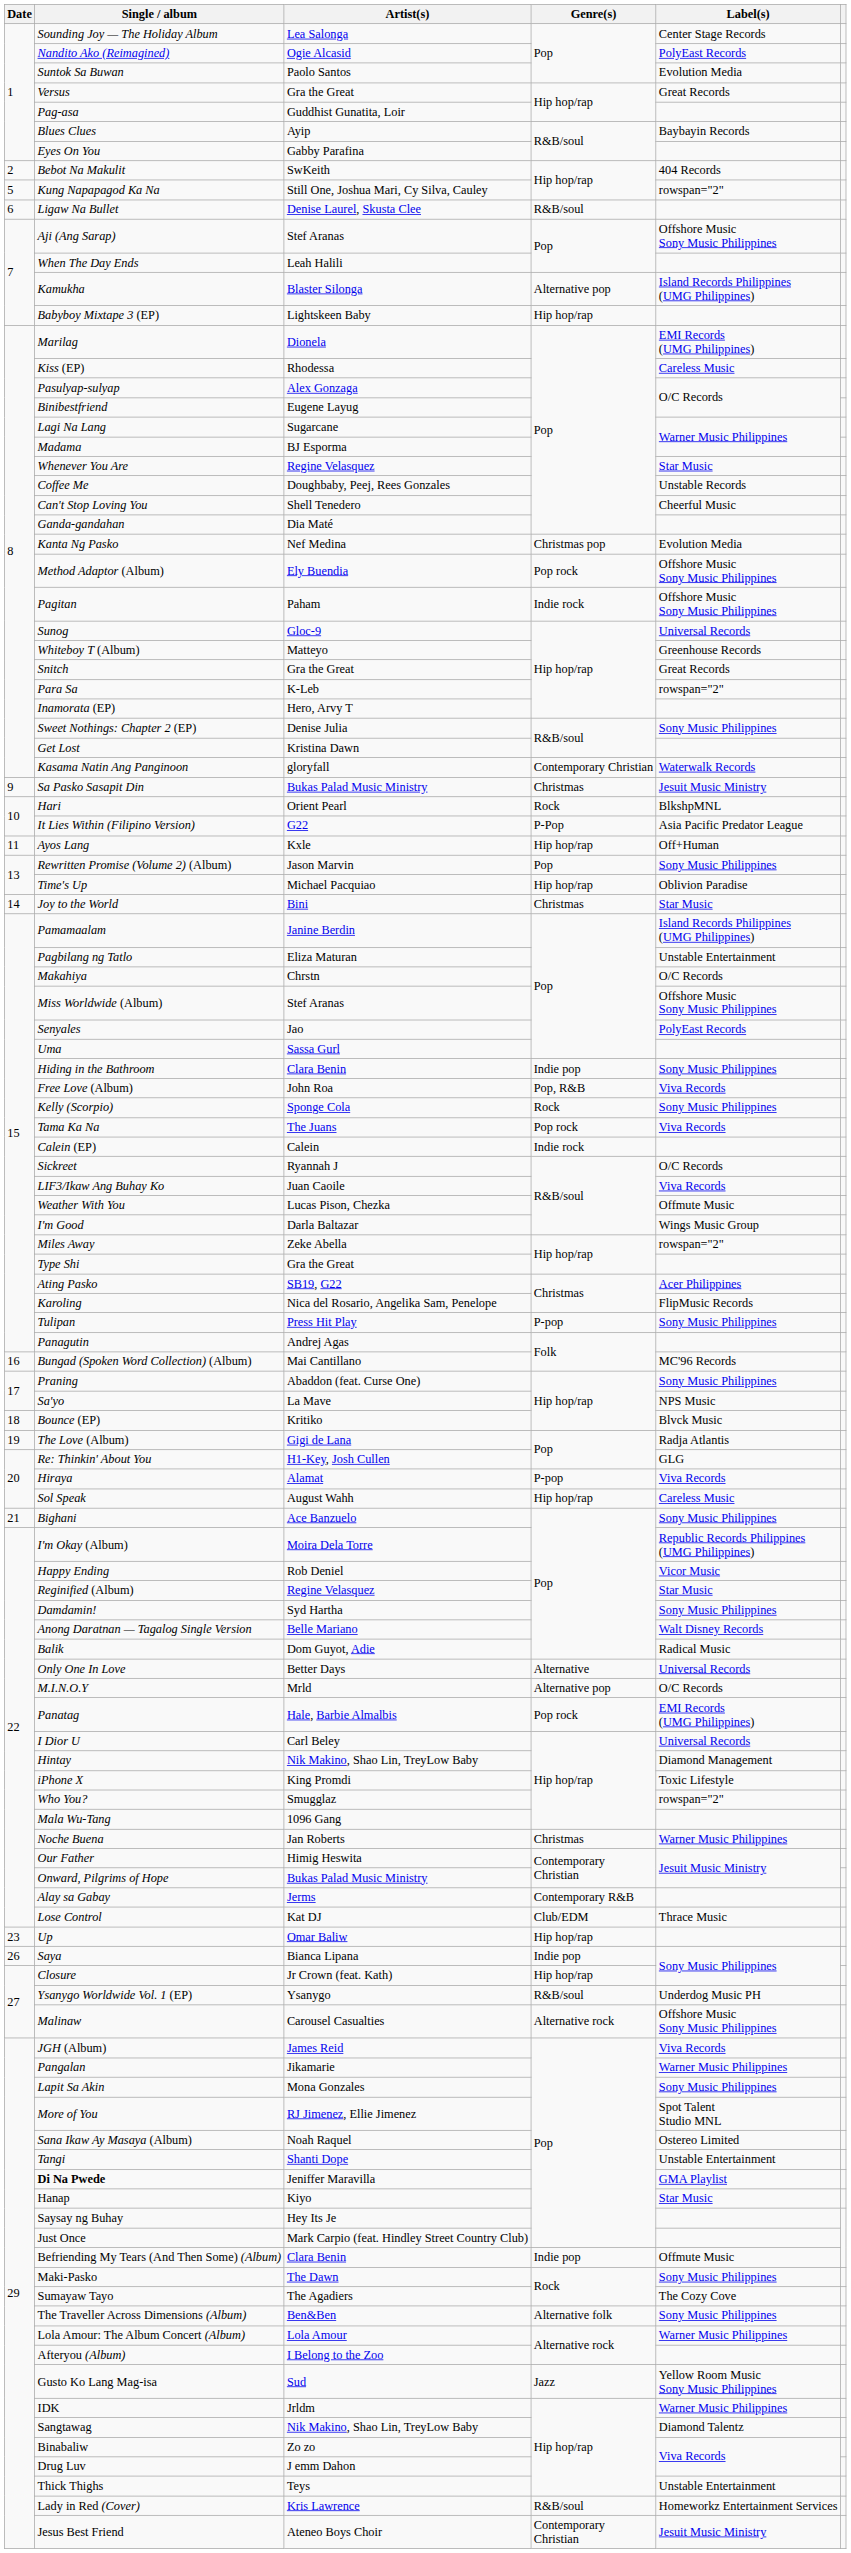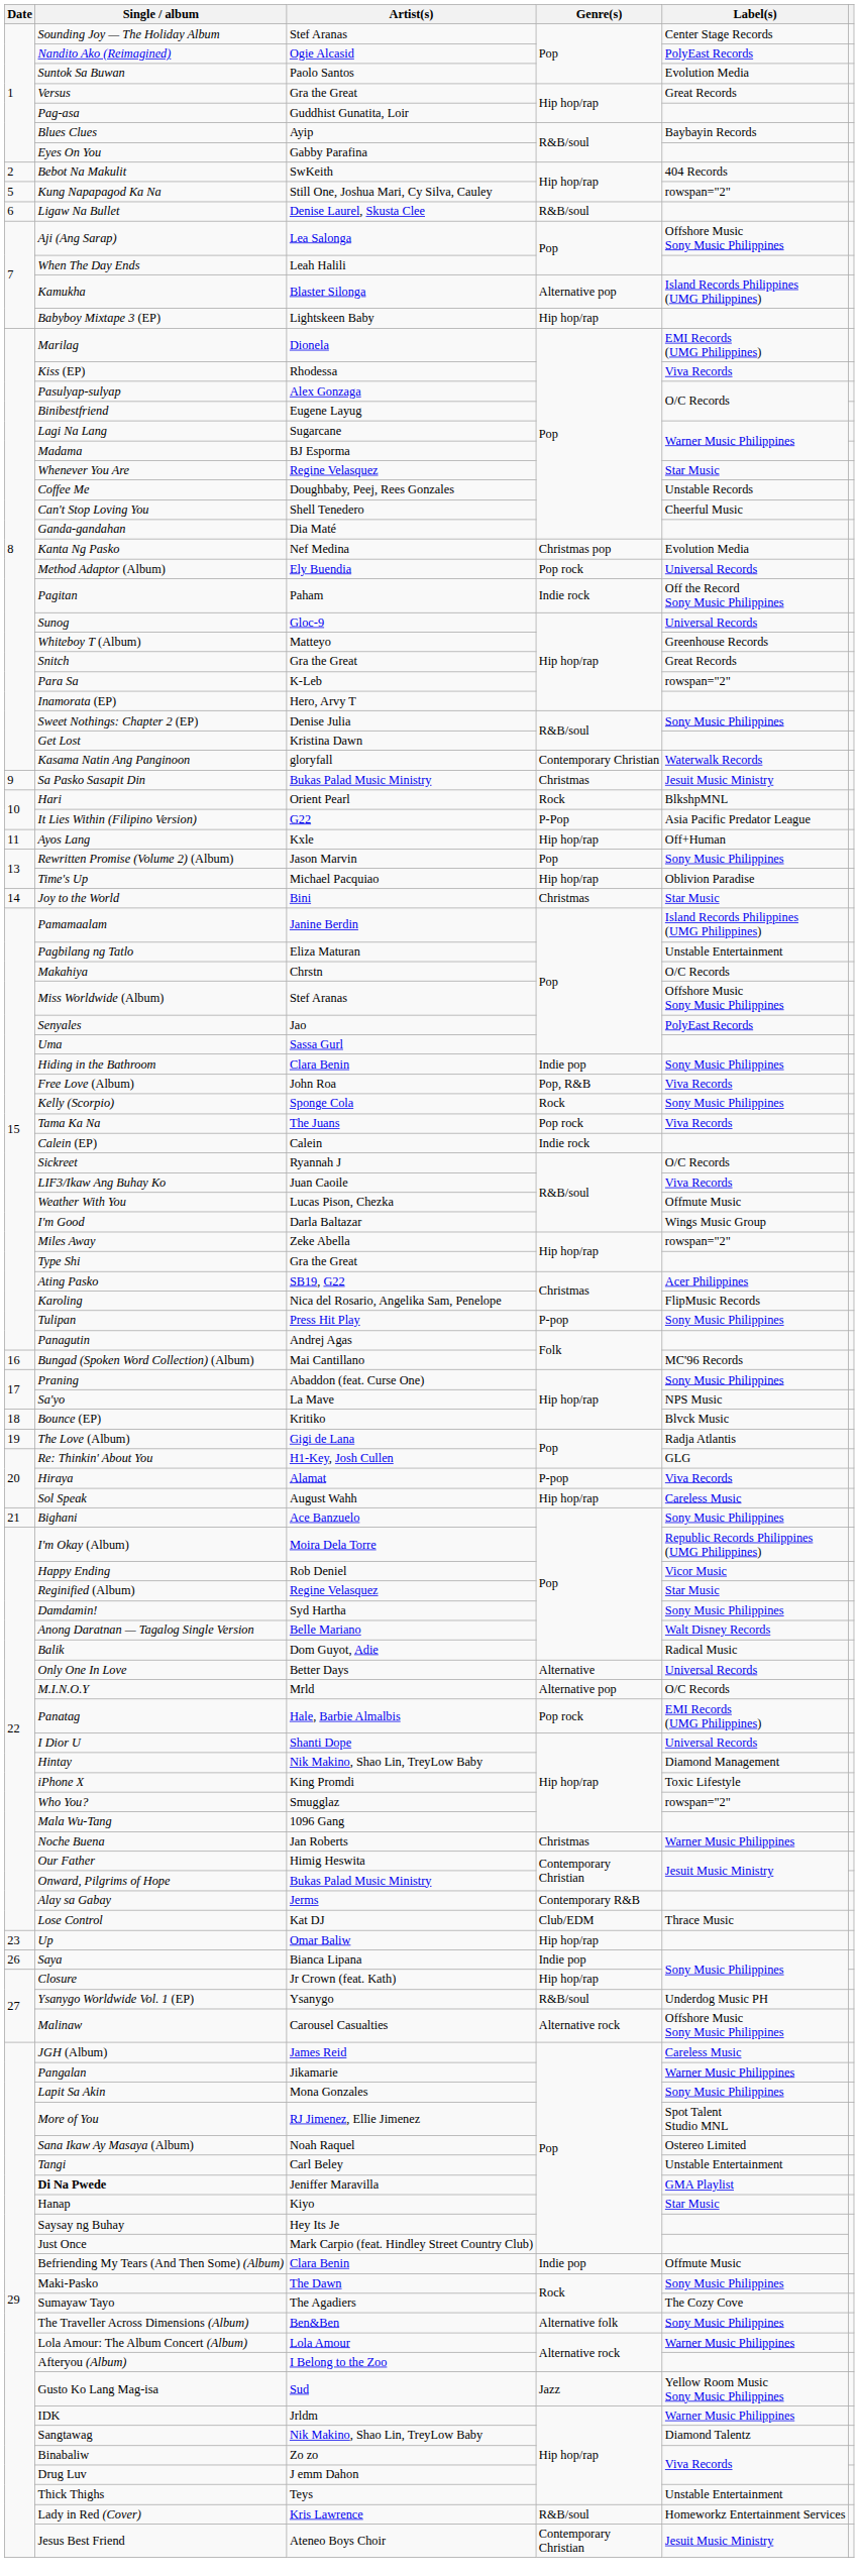Sounding Joy — The Holiday Album | Artist(s): Lea Salonga -> Stef Aranas
Aji (Ang Sarap) | Artist(s): Stef Aranas -> Lea Salonga
Kiss (EP) | Label(s): Careless Music -> Viva Records
Method Adaptor (Album) | Label(s): Offshore Music Sony Music Philippines -> Universal Records
Pagitan | Label(s): Offshore Music Sony Music Philippines -> Off the Record Sony Music Philippines
I Dior U | Artist(s): Carl Beley -> Shanti Dope
JGH (Album) | Label(s): Viva Records -> Careless Music
Tangi | Artist(s): Shanti Dope -> Carl Beley
